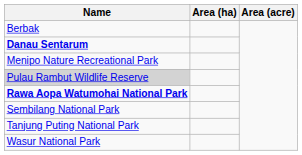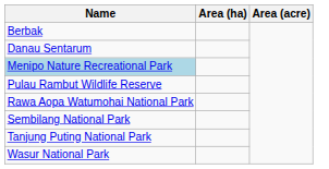Danau Sentarum | Name: bold -> normal
Menipo Nature Recreational Park | Name: no background -> lightblue background
Pulau Rambut Wildlife Reserve | Name: lightgrey background -> no background
Rawa Aopa Watumohai National Park | Name: bold -> normal
